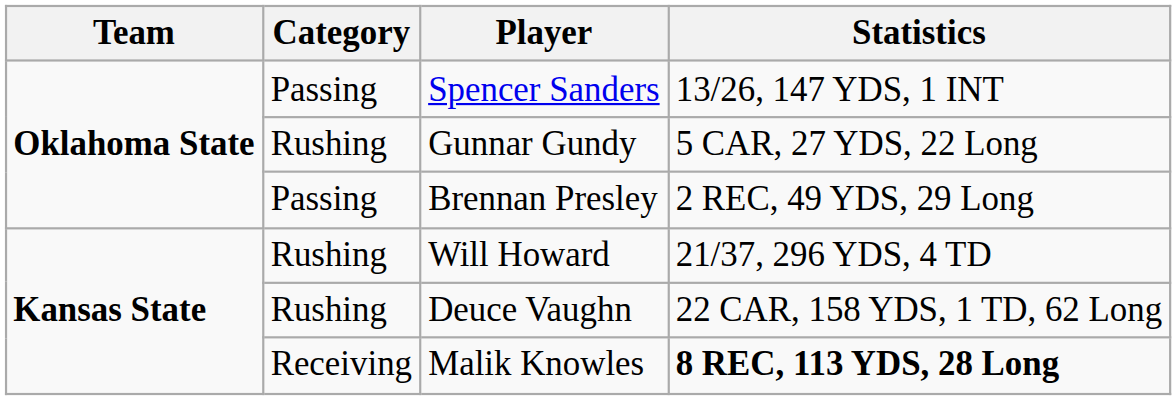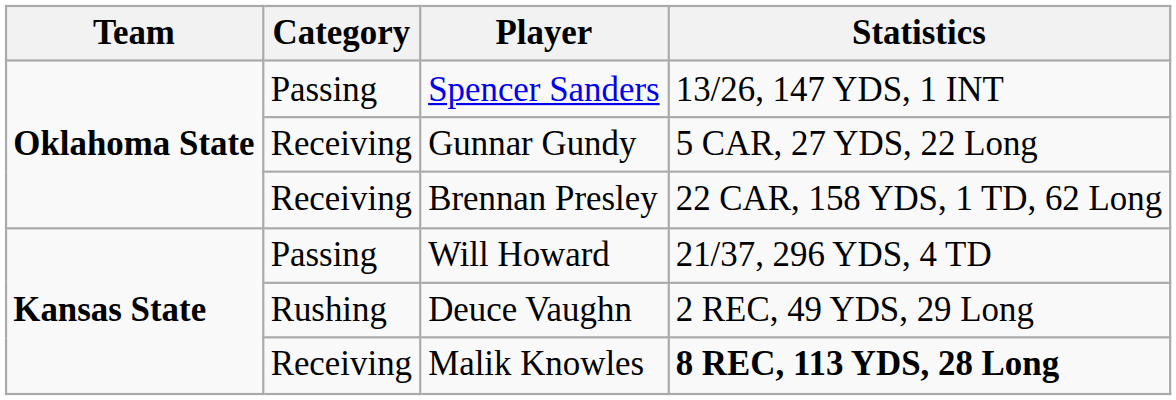Gunnar Gundy | Category: Rushing -> Receiving
Brennan Presley | Category: Passing -> Receiving
Brennan Presley | Statistics: 2 REC, 49 YDS, 29 Long -> 22 CAR, 158 YDS, 1 TD, 62 Long
Will Howard | Category: Rushing -> Passing
Deuce Vaughn | Statistics: 22 CAR, 158 YDS, 1 TD, 62 Long -> 2 REC, 49 YDS, 29 Long
